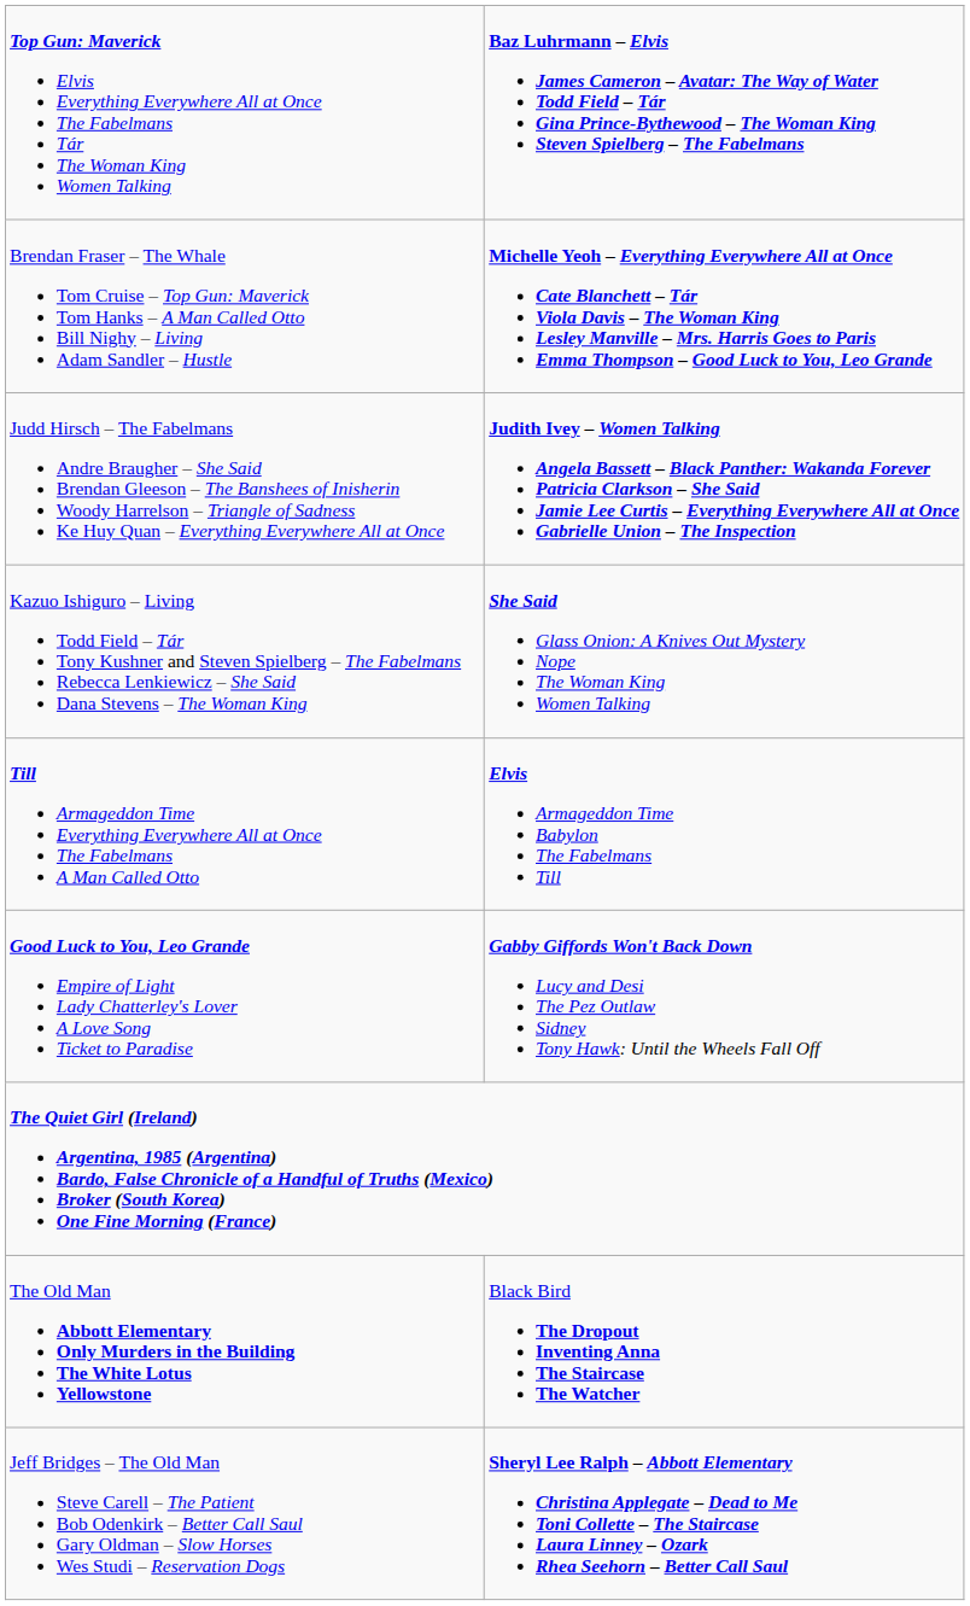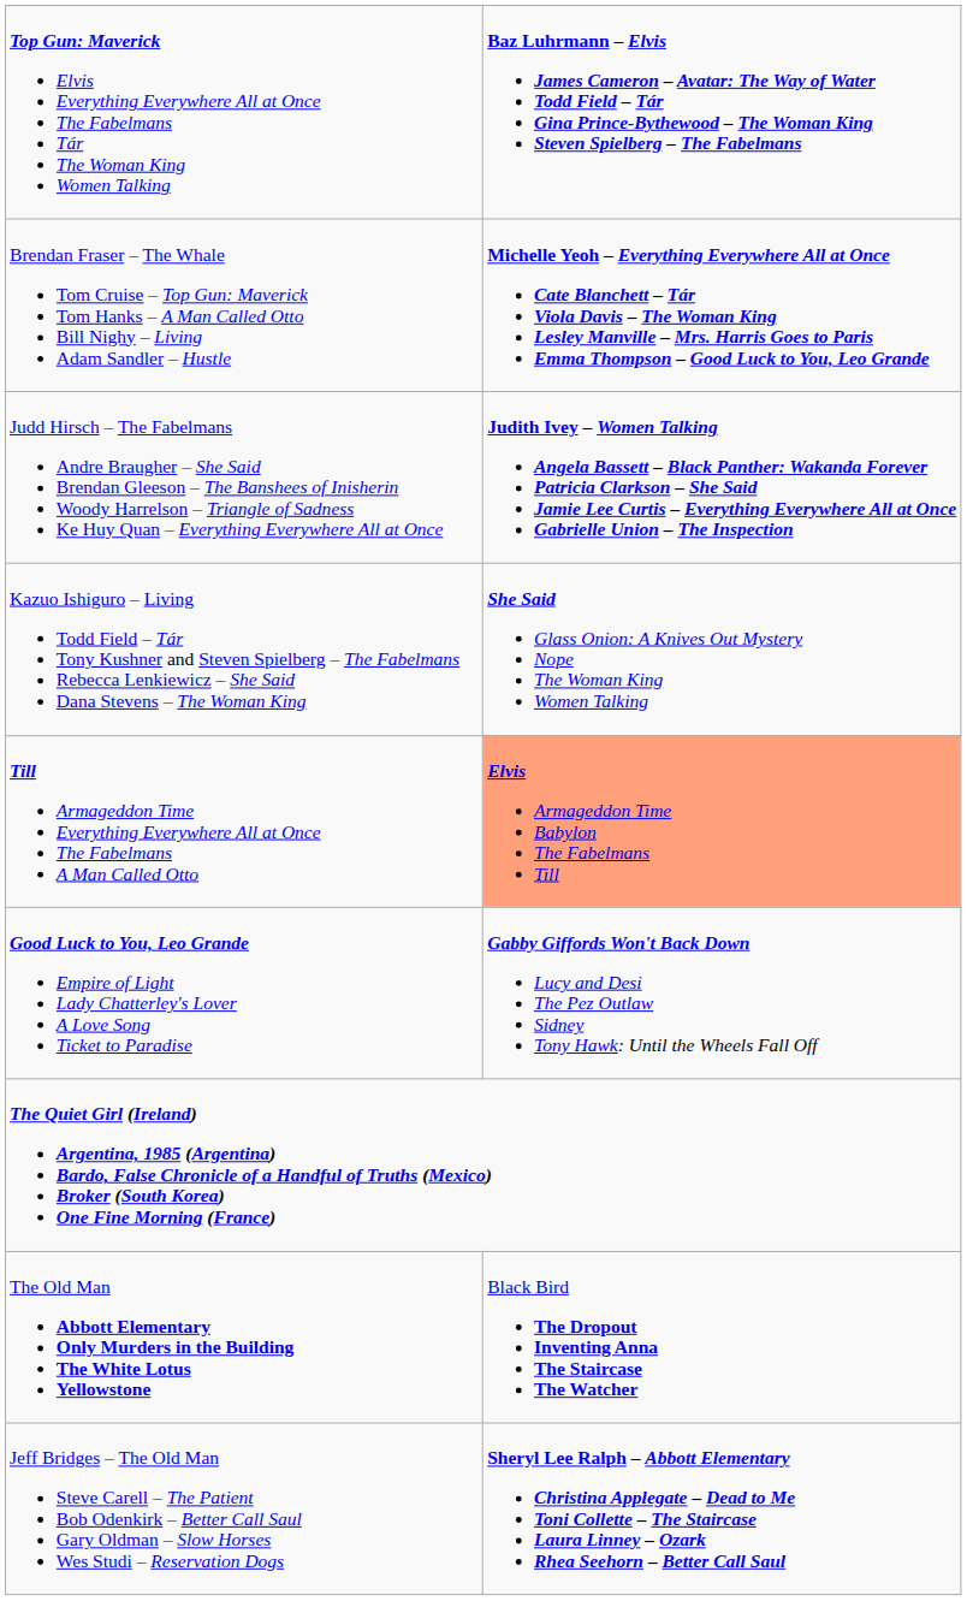row 5 | column 2: no background -> lightsalmon background
